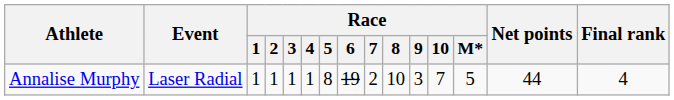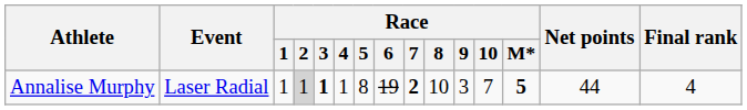Annalise Murphy | Race / 2: no background -> lightgrey background
Annalise Murphy | Race / 3: normal -> bold
Annalise Murphy | Race / 7: normal -> bold
Annalise Murphy | Race / M*: normal -> bold
